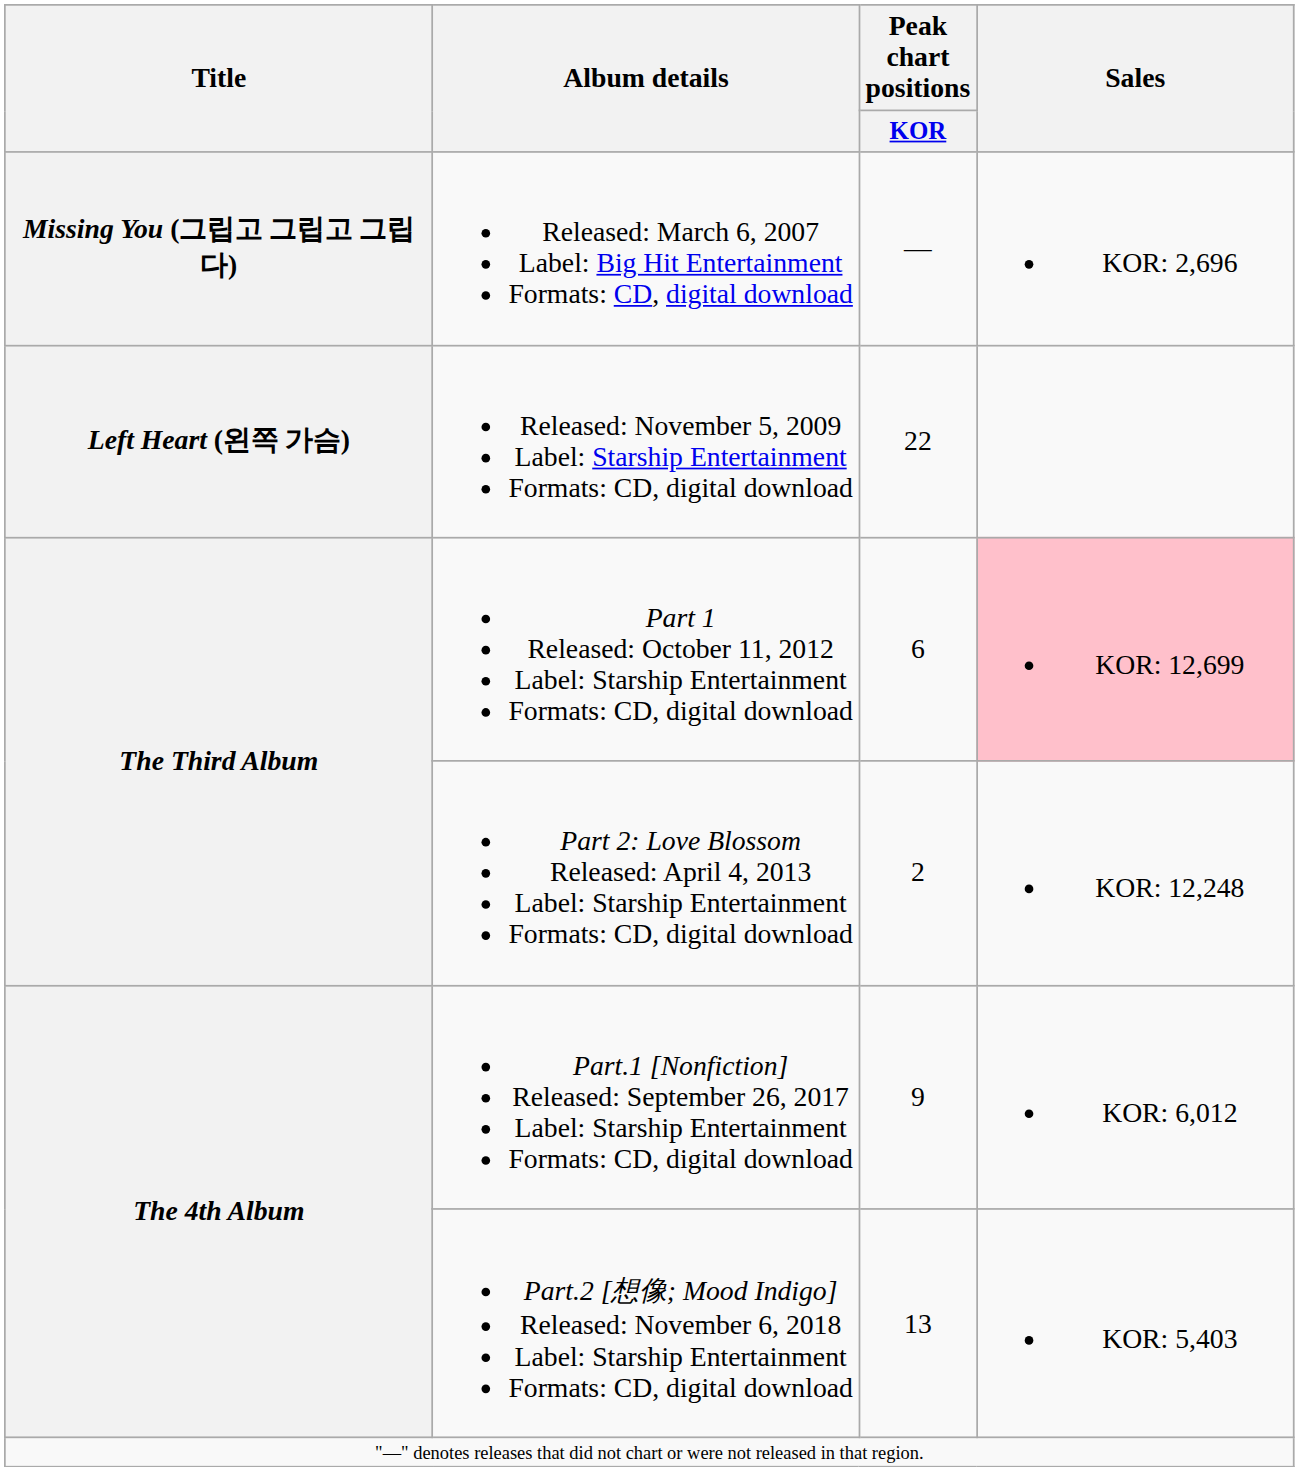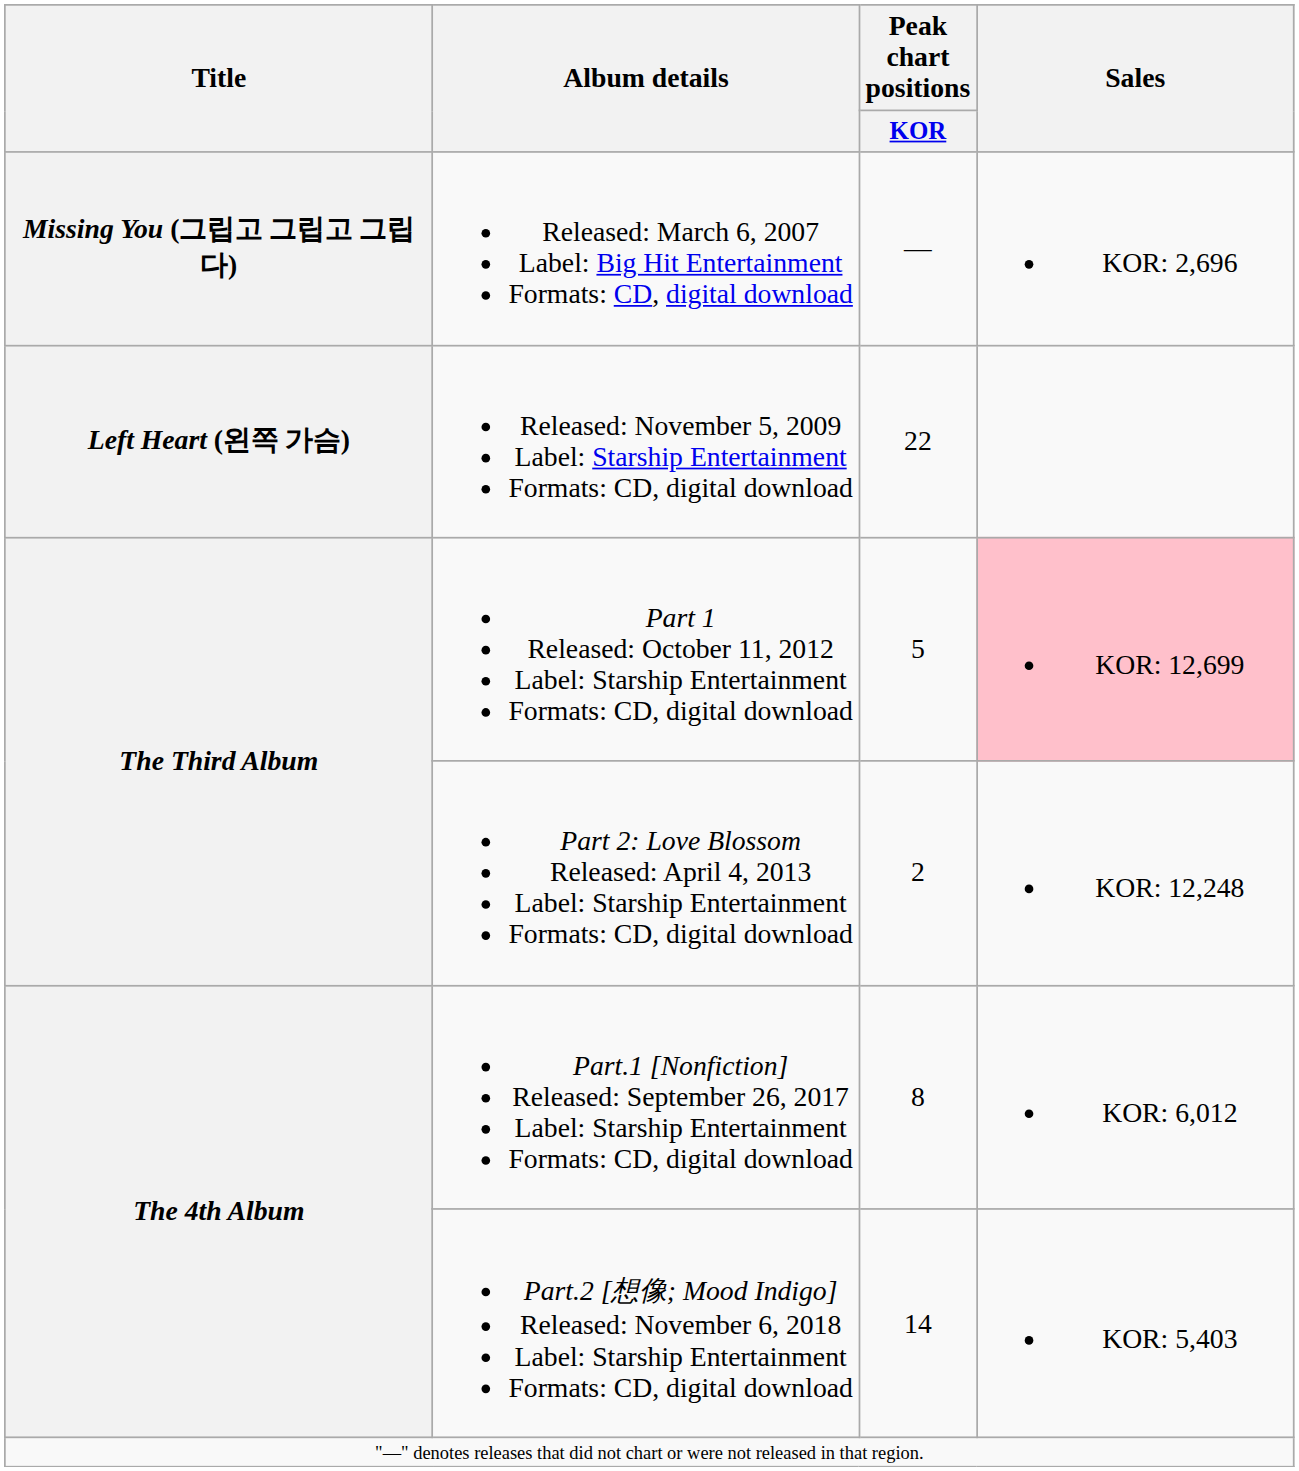row 5 | Peak chart positions / KOR: 6 -> 5
row 7 | Peak chart positions / KOR: 9 -> 8
row 8 | Peak chart positions / KOR: 13 -> 14
